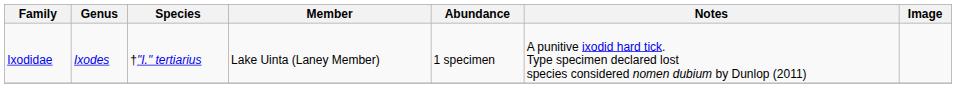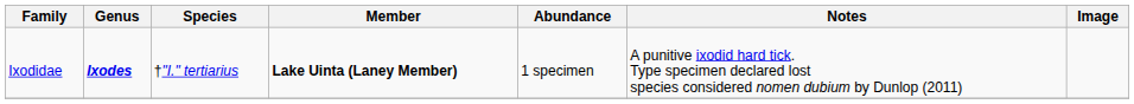Ixodidae | Genus: normal -> bold
Ixodidae | Member: normal -> bold
